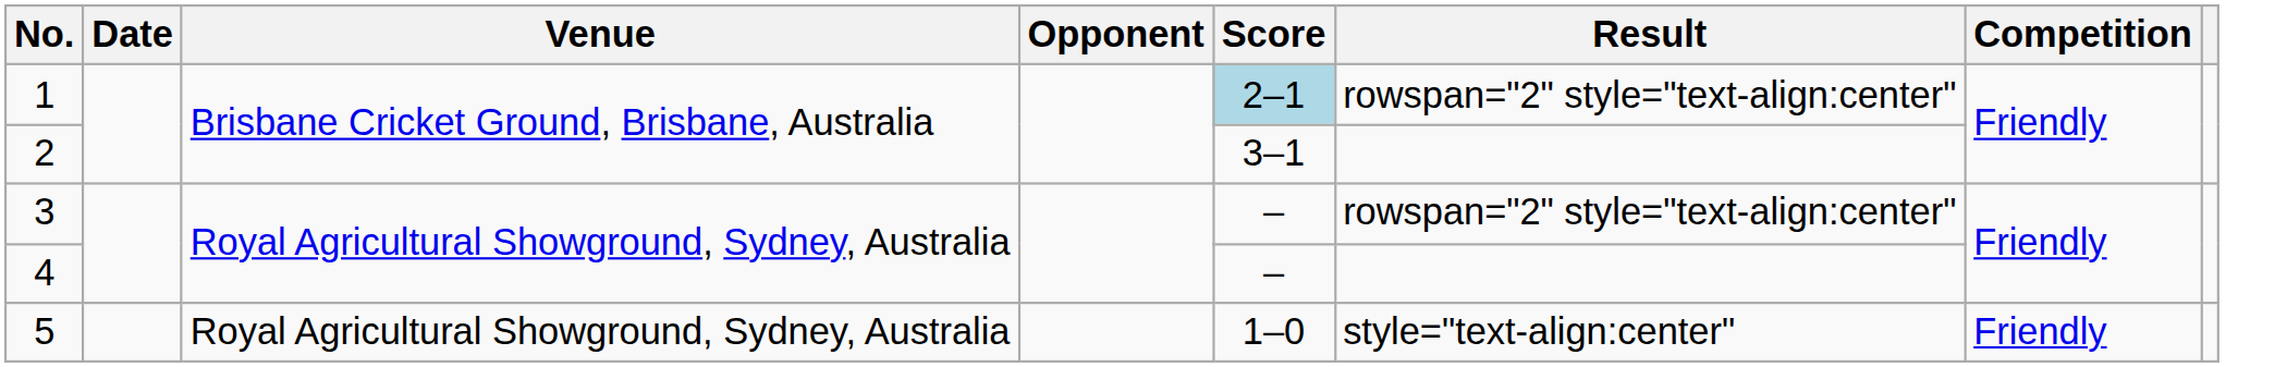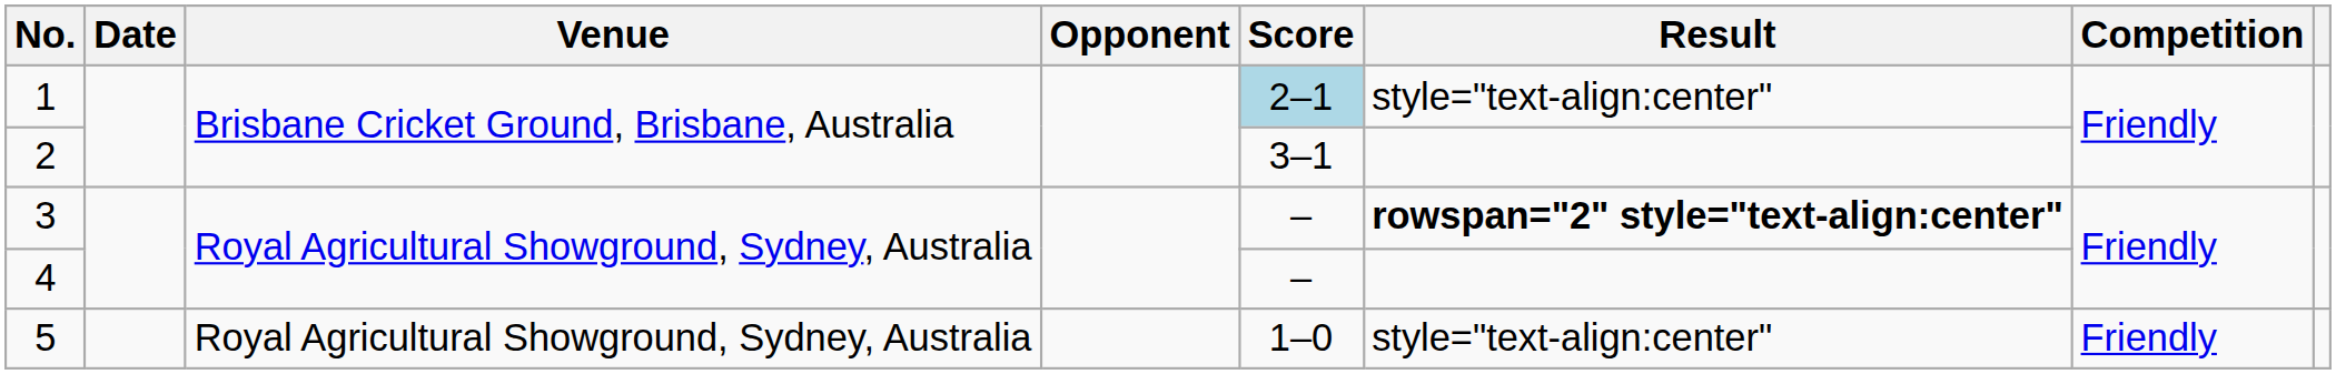1 | Result: rowspan="2" style="text-align:center" -> style="text-align:center"
3 | Result: normal -> bold
